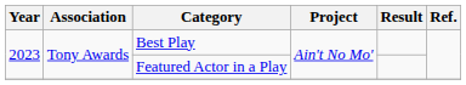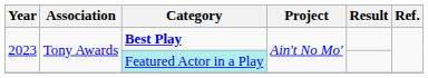Best Play | Category: normal -> bold
Featured Actor in a Play | Category: no background -> paleturquoise background
